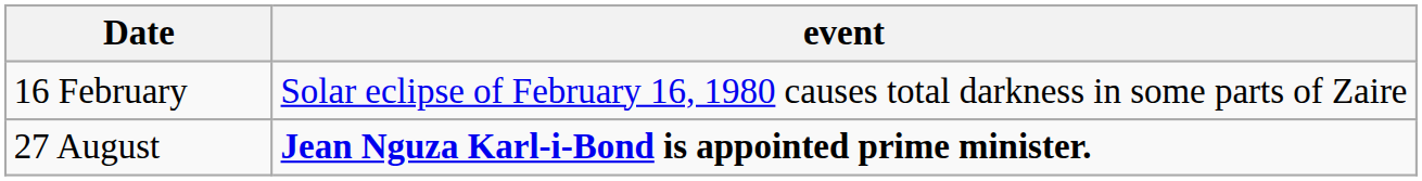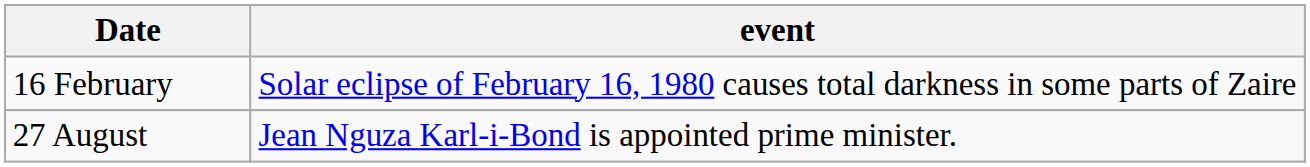27 August | event: bold -> normal
